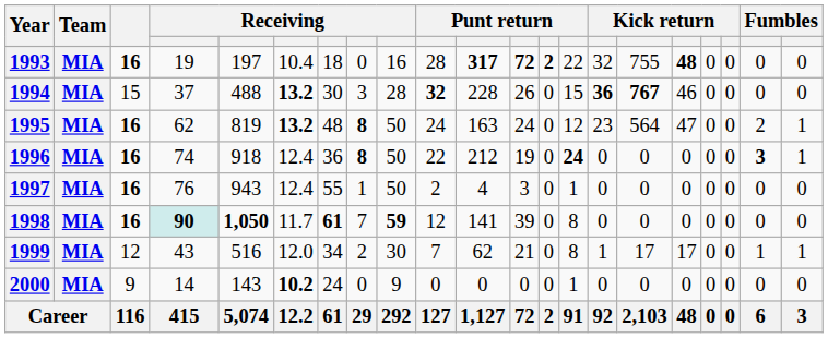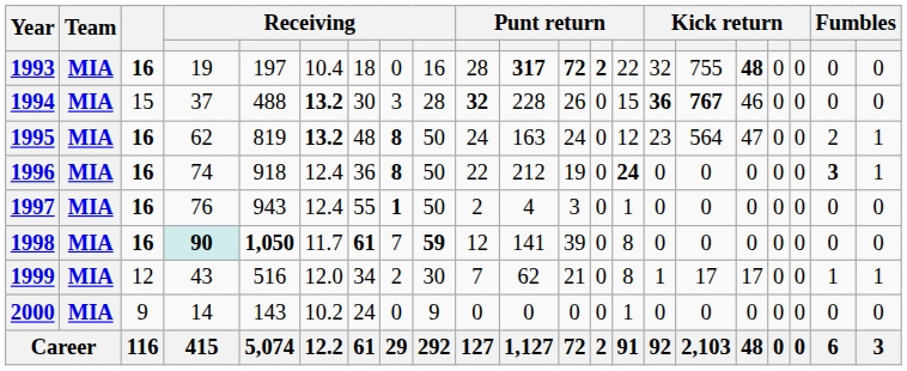1997 | column 8: normal -> bold
2000 | column 6: bold -> normal
